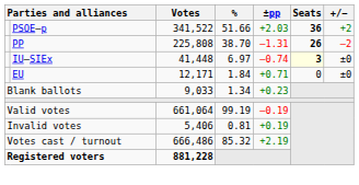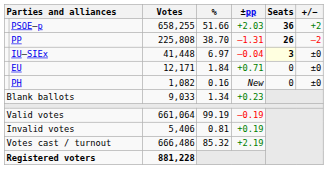PSOE–p | Votes: 341,522 -> 658,255
IU–SIEx | ±pp: –0.74 -> –0.04
+ row: PH | 1,082 | 0.16 | New | 0 | ±0
